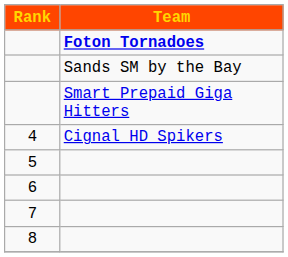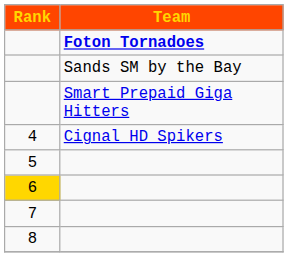row 7 | Rank: no background -> gold background
